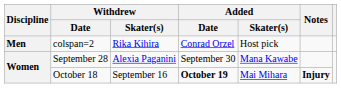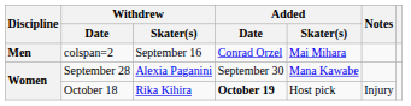colspan=2 | Withdrew / Skater(s): Rika Kihira -> September 16
colspan=2 | Added / Skater(s): Host pick -> Mai Mihara
October 18 | Withdrew / Skater(s): September 16 -> Rika Kihira
October 18 | Added / Skater(s): Mai Mihara -> Host pick
October 18 | Notes: bold -> normal
